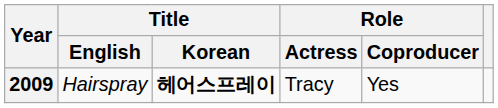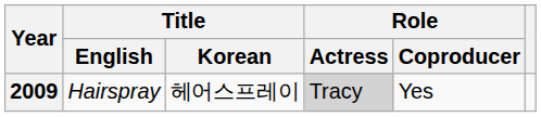2009 | Title / Korean: bold -> normal
2009 | Role / Actress: no background -> lightgrey background
